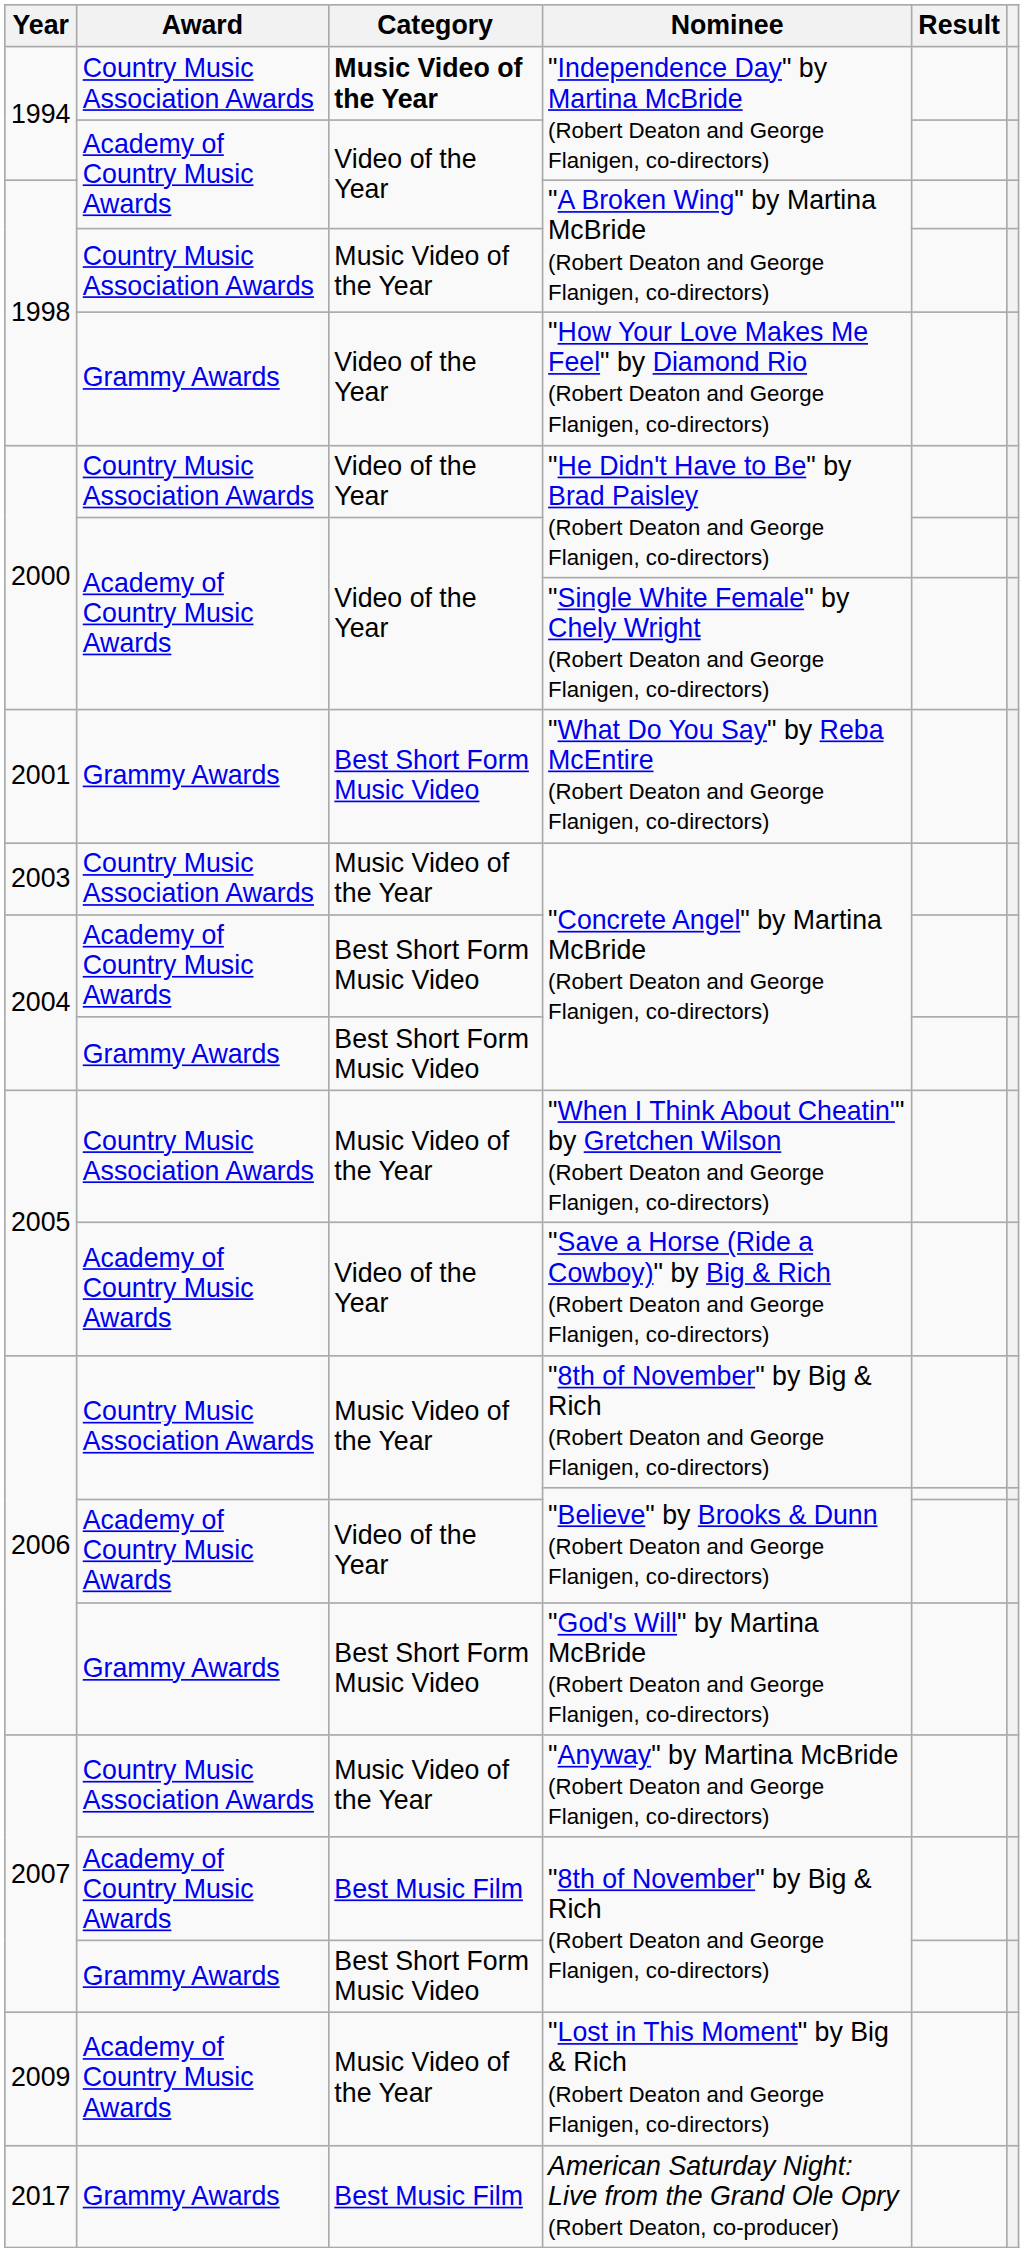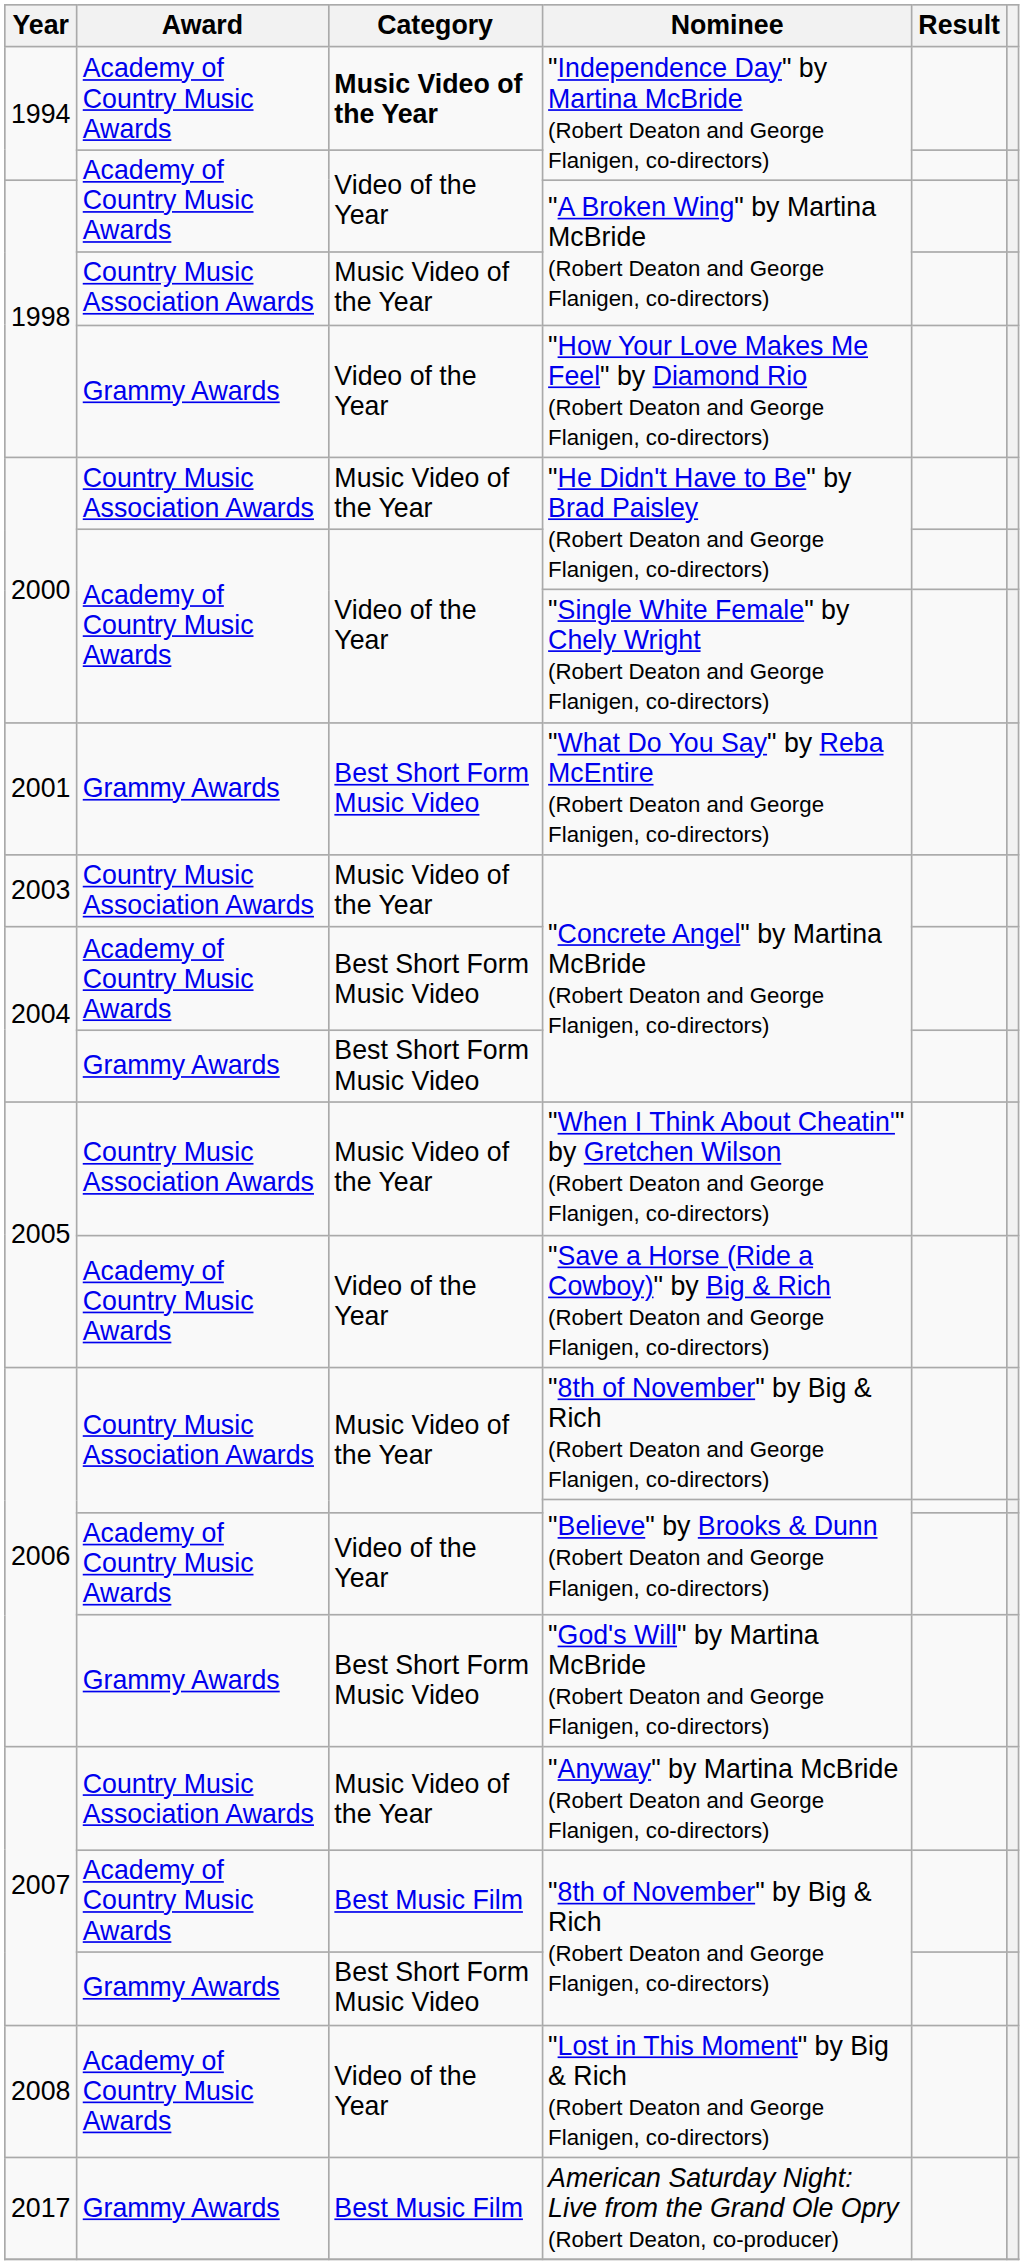row 2 | Award: Country Music Association Awards -> Academy of Country Music Awards
row 7 | Category: Video of the Year -> Music Video of the Year
row 23 | Year: 2009 -> 2008
row 23 | Category: Music Video of the Year -> Video of the Year
